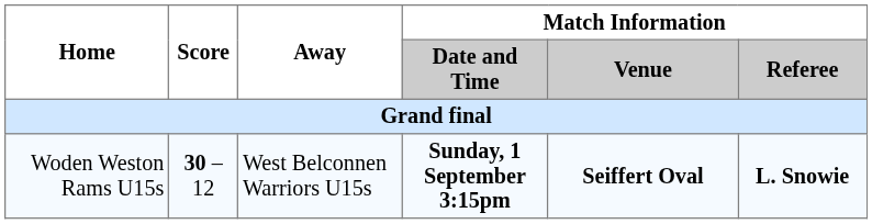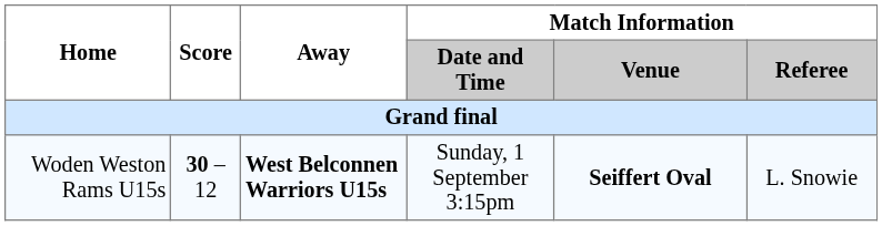Woden Weston Rams U15s | Away: normal -> bold
Woden Weston Rams U15s | Match Information / Date and Time: bold -> normal
Woden Weston Rams U15s | Match Information / Referee: bold -> normal
